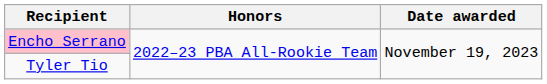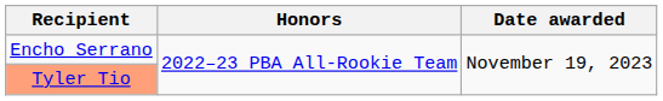row 2 | Recipient: pink background -> no background
row 3 | Recipient: no background -> lightsalmon background
